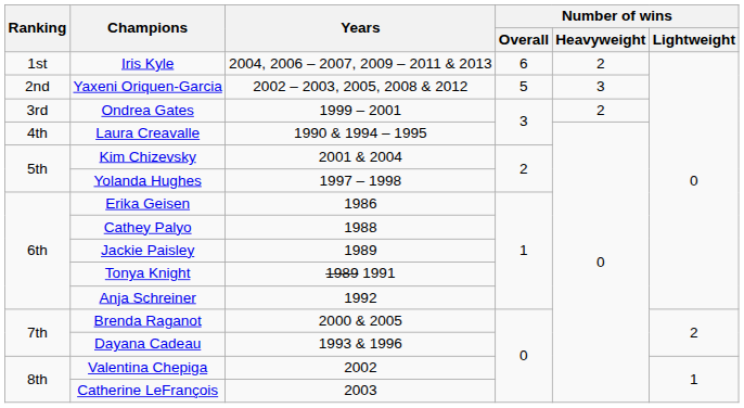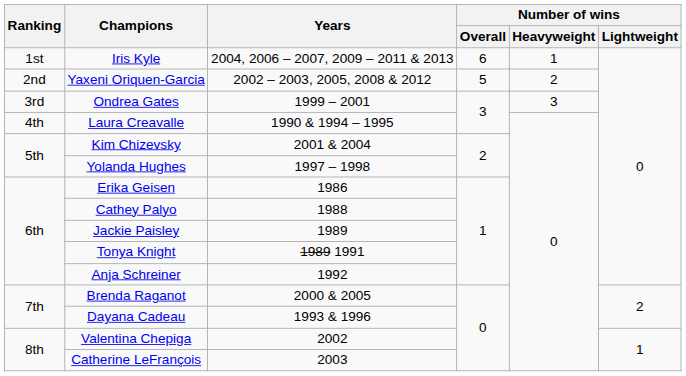Iris Kyle | Number of wins / Heavyweight: 2 -> 1
Yaxeni Oriquen-Garcia | Number of wins / Heavyweight: 3 -> 2
Ondrea Gates | Number of wins / Heavyweight: 2 -> 3
